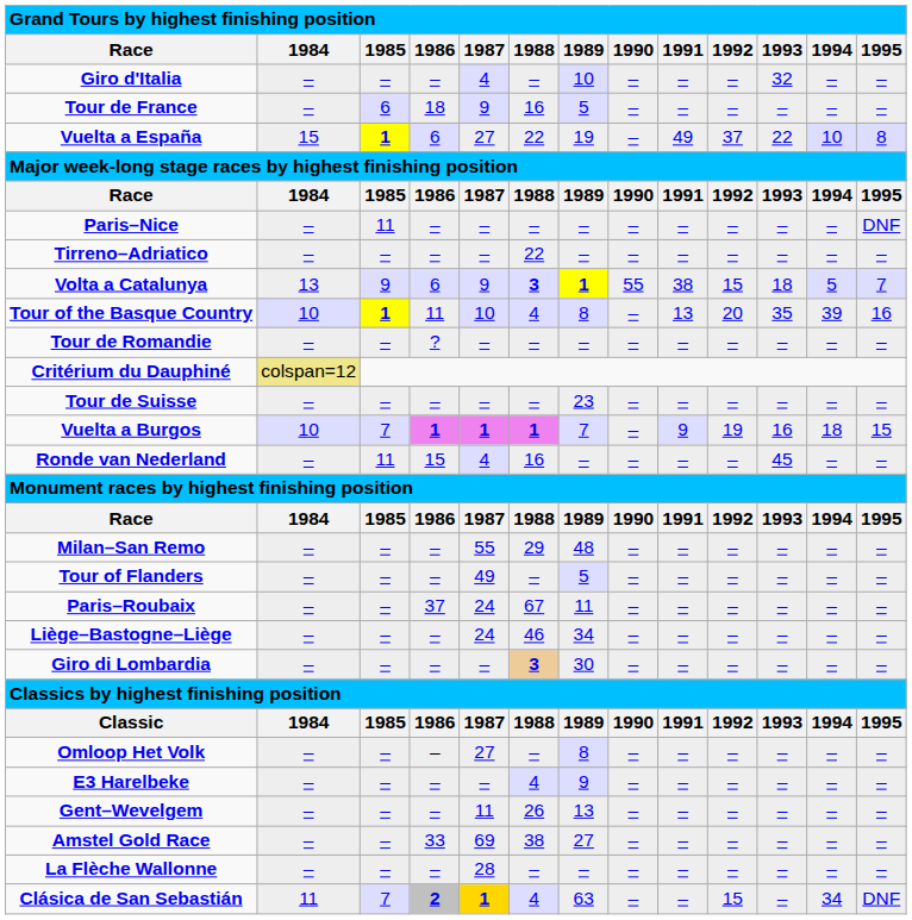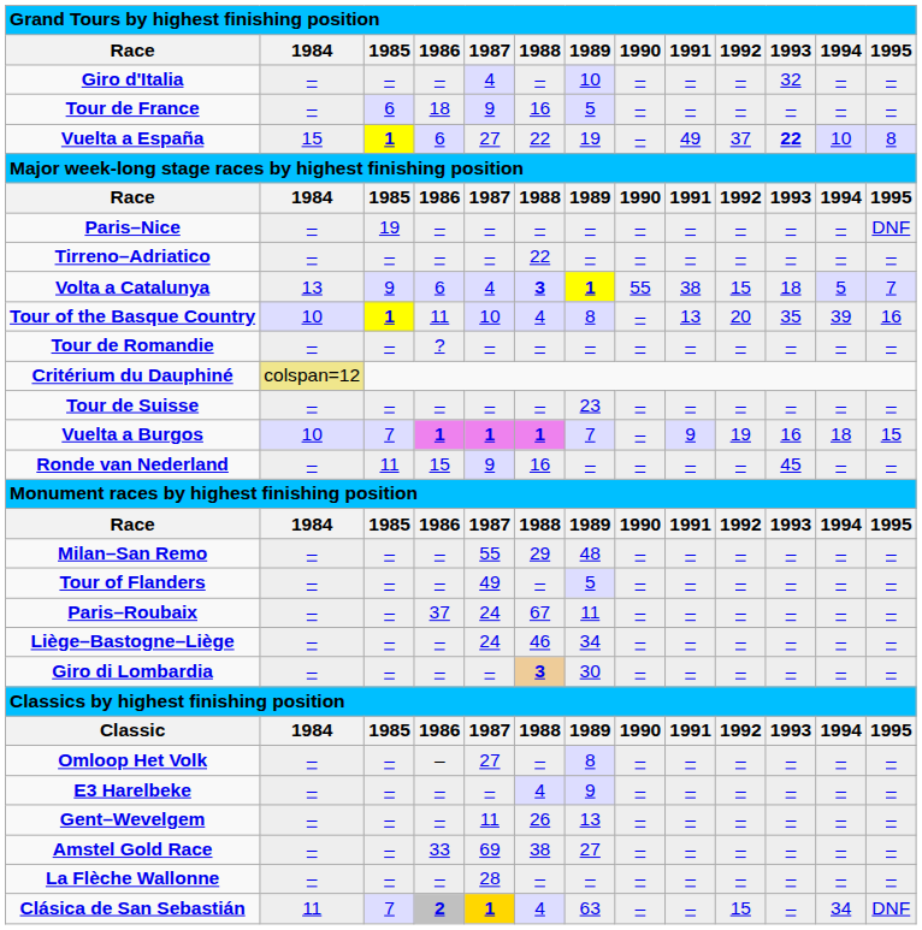Vuelta a España | 1993: normal -> bold
Paris–Nice | 1985: 11 -> 19
Volta a Catalunya | 1987: 9 -> 4
Ronde van Nederland | 1987: 4 -> 9
